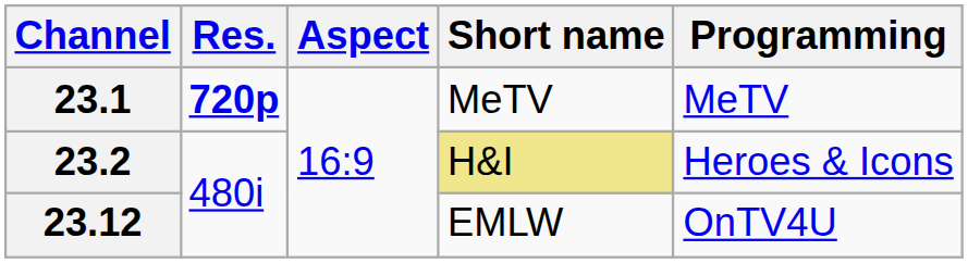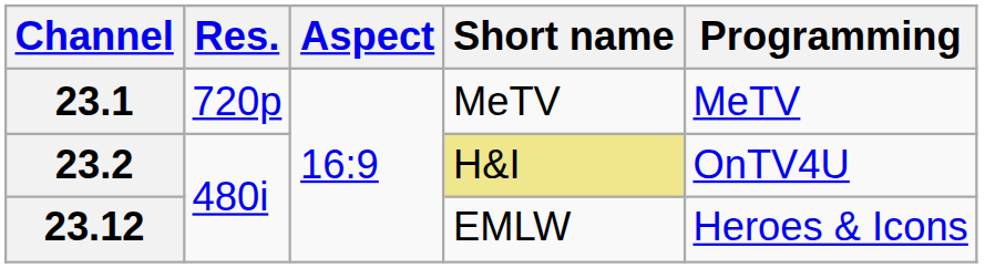23.1 | Res.: bold -> normal
23.2 | Programming: Heroes & Icons -> OnTV4U
23.12 | Programming: OnTV4U -> Heroes & Icons
